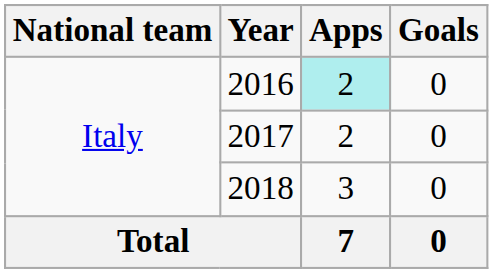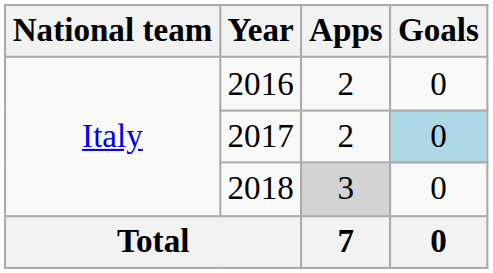2016 | Apps: paleturquoise background -> no background
2017 | Goals: no background -> lightblue background
2018 | Apps: no background -> lightgrey background
